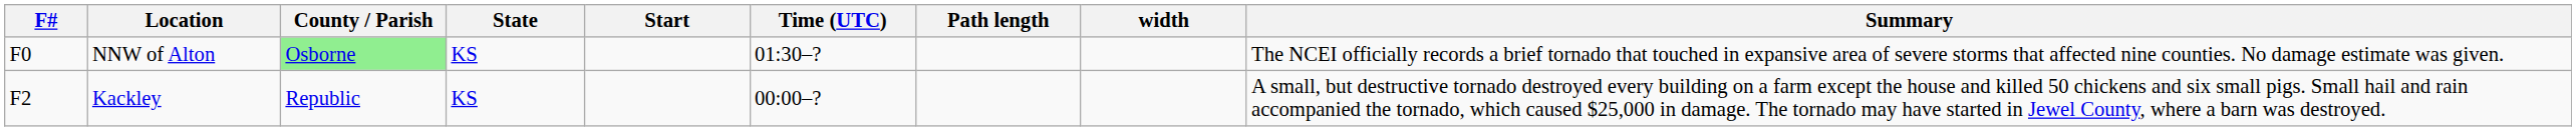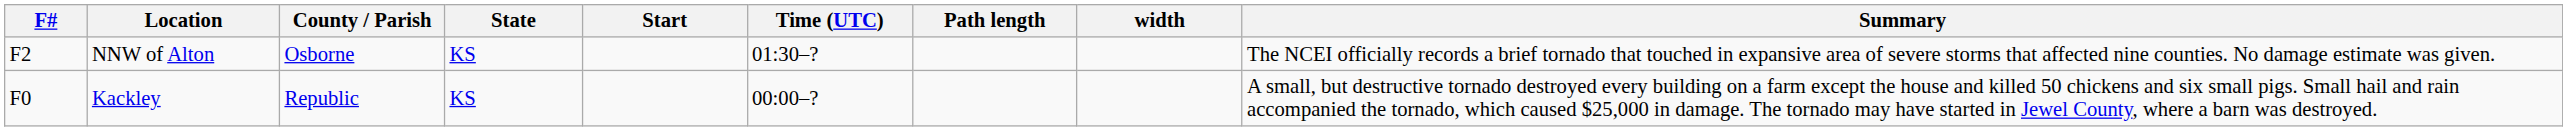NNW of Alton | F#: F0 -> F2
NNW of Alton | County / Parish: lightgreen background -> no background
Kackley | F#: F2 -> F0
